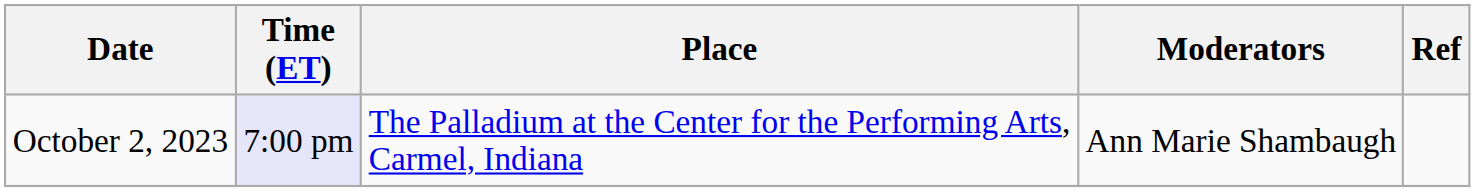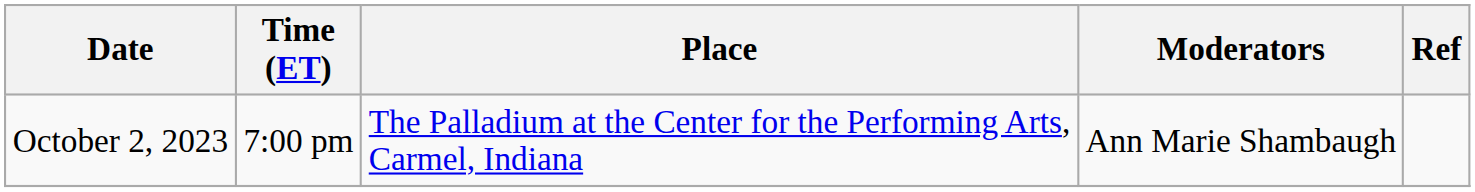October 2, 2023 | Time (ET): lavender background -> no background
